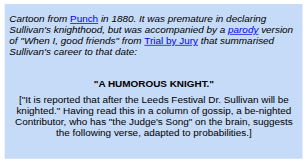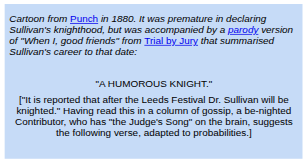row 2 | column 1: bold -> normal
